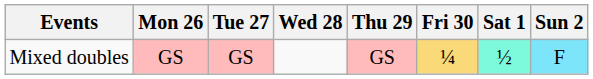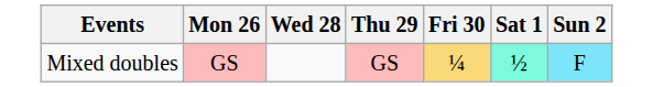- column: Tue 27 | GS
